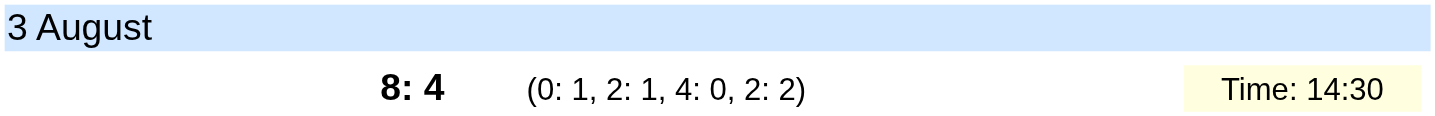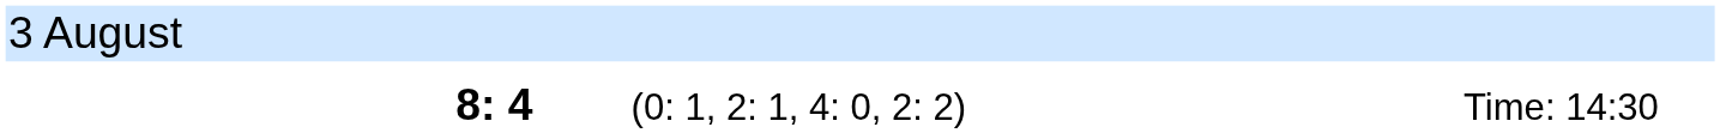row 2 | column 3: lightyellow background -> no background
